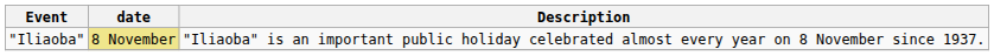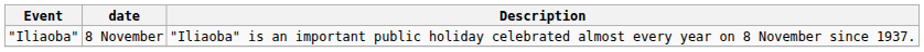"Iliaoba" | date: khaki background -> no background
